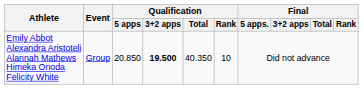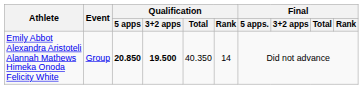row 3 | Qualification / 5 apps: normal -> bold
row 3 | Qualification / Rank: 10 -> 14
